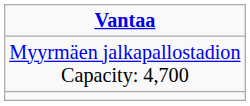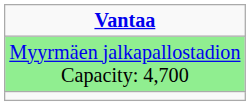row 2 | column 1: no background -> lightgreen background
